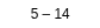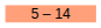row 1 | column 1: no background -> lightsalmon background
